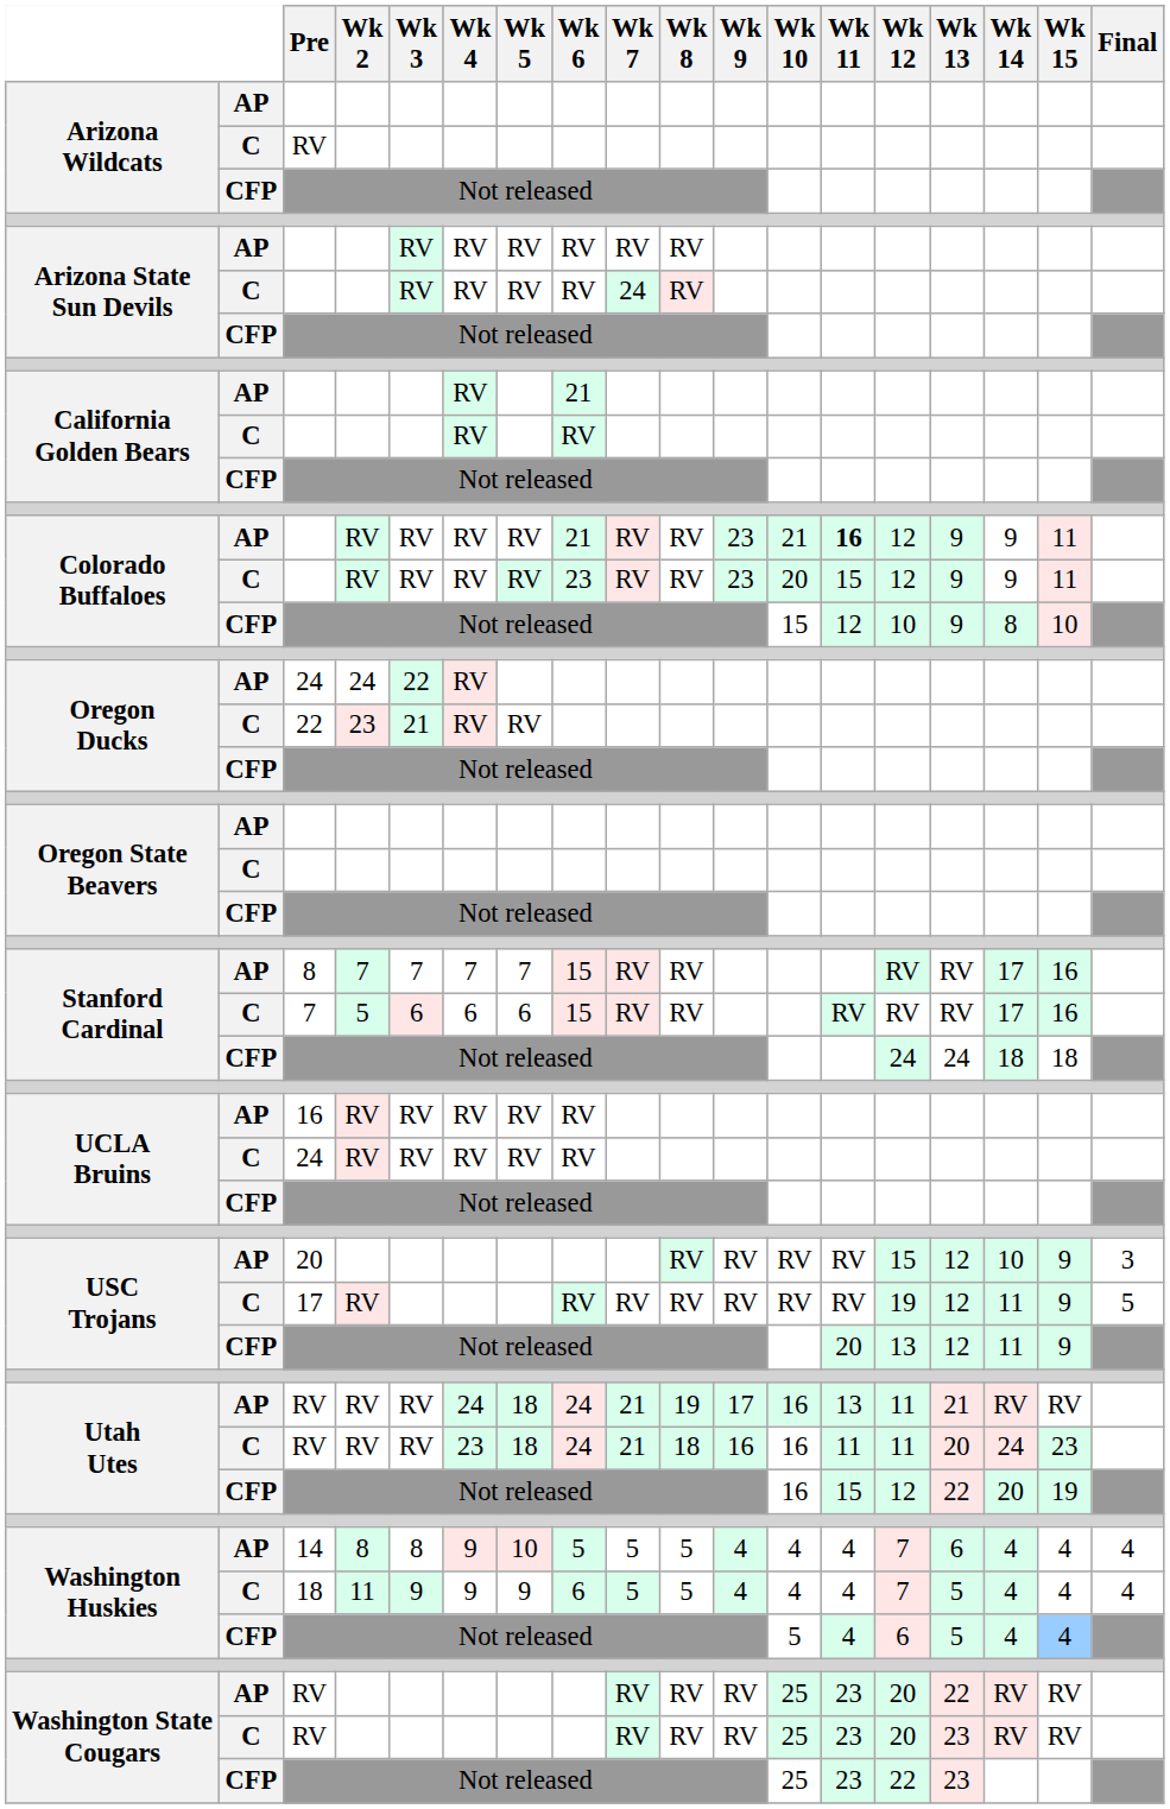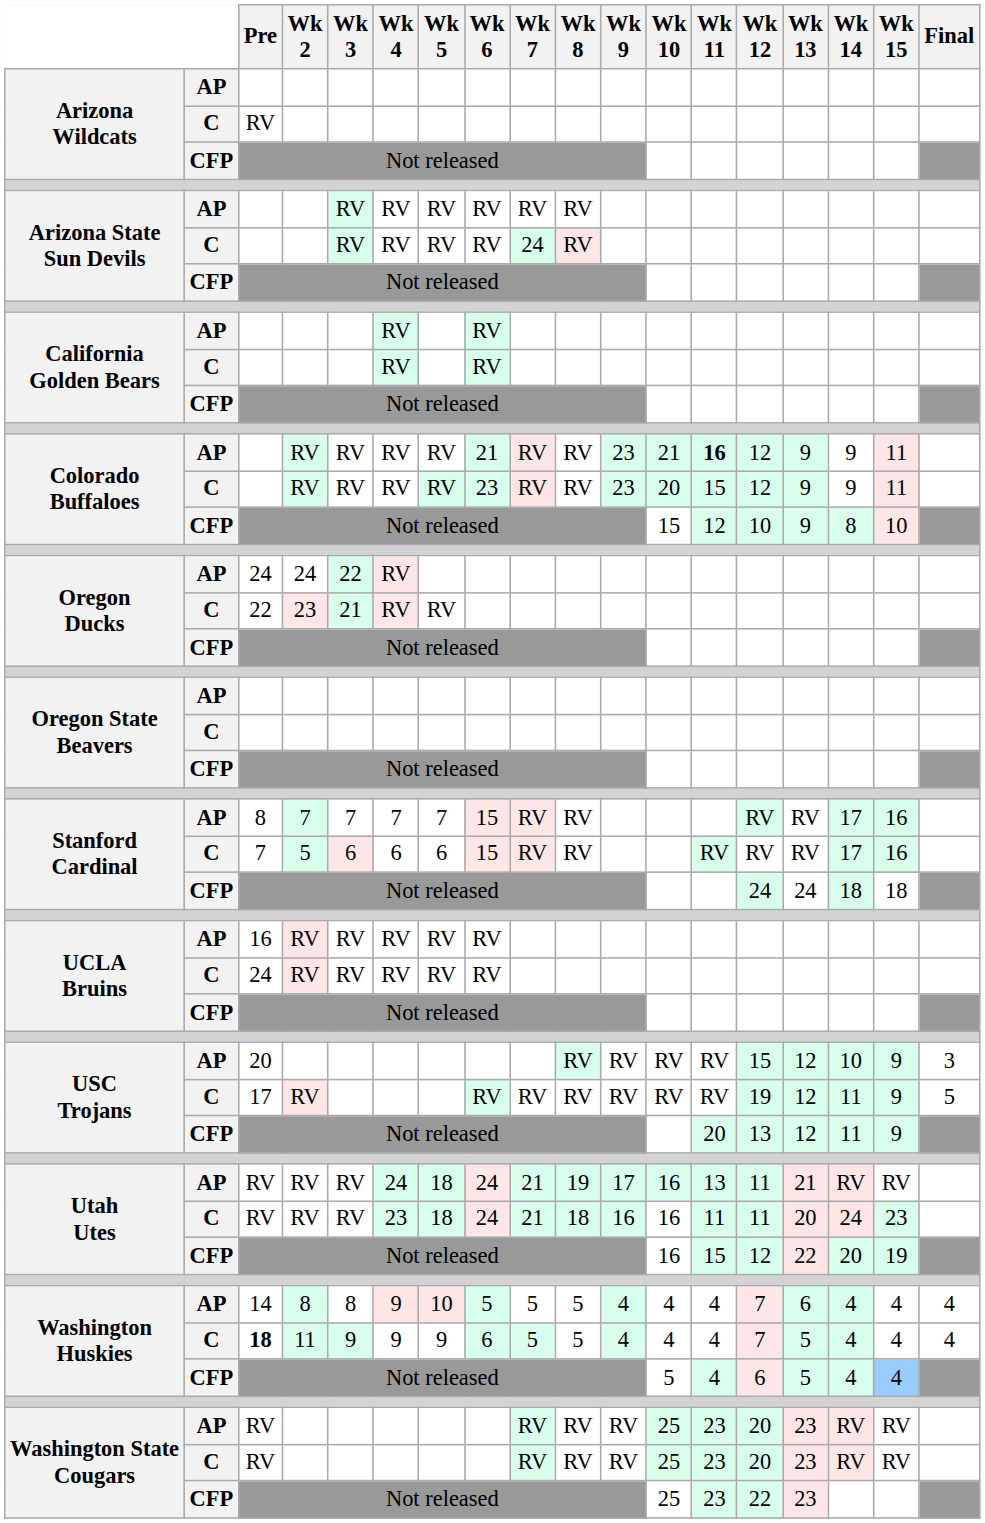California Golden Bears / AP | Wk 6: 21 -> RV
Washington Huskies / C | Pre: normal -> bold
Washington State Cougars / AP | Wk 13: 22 -> 23
